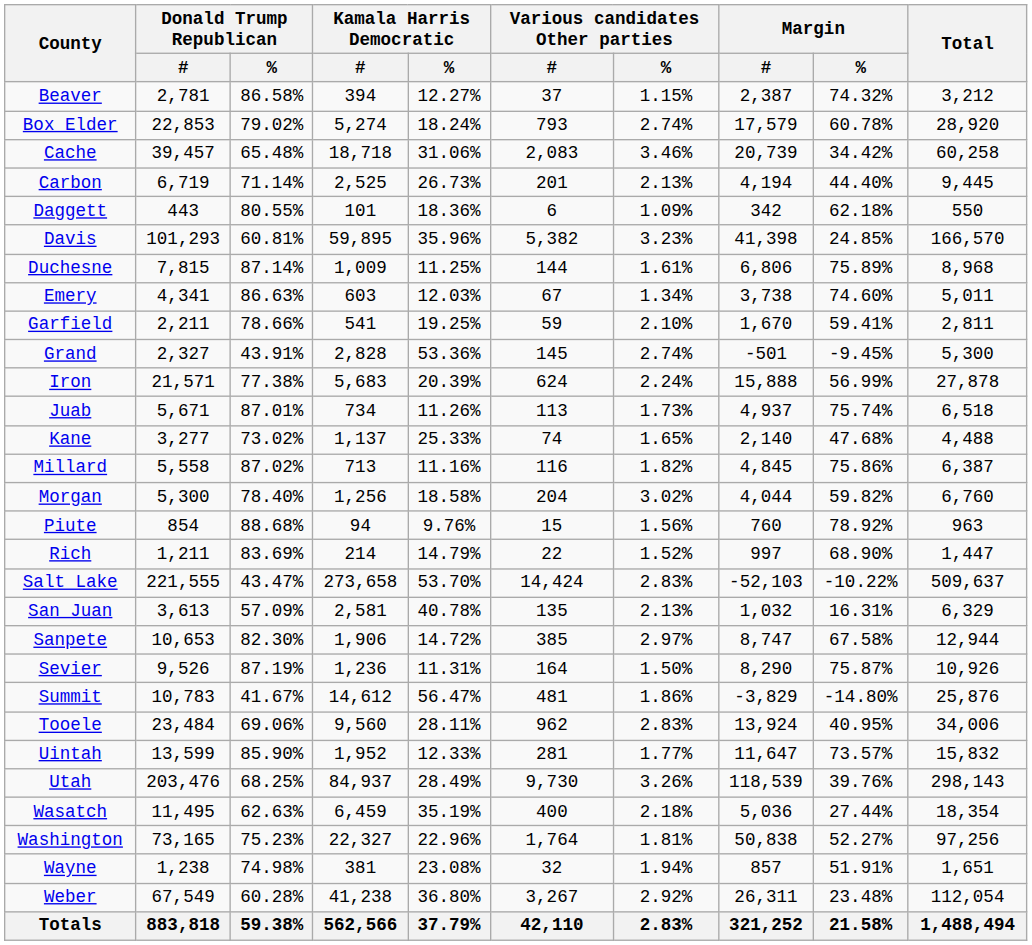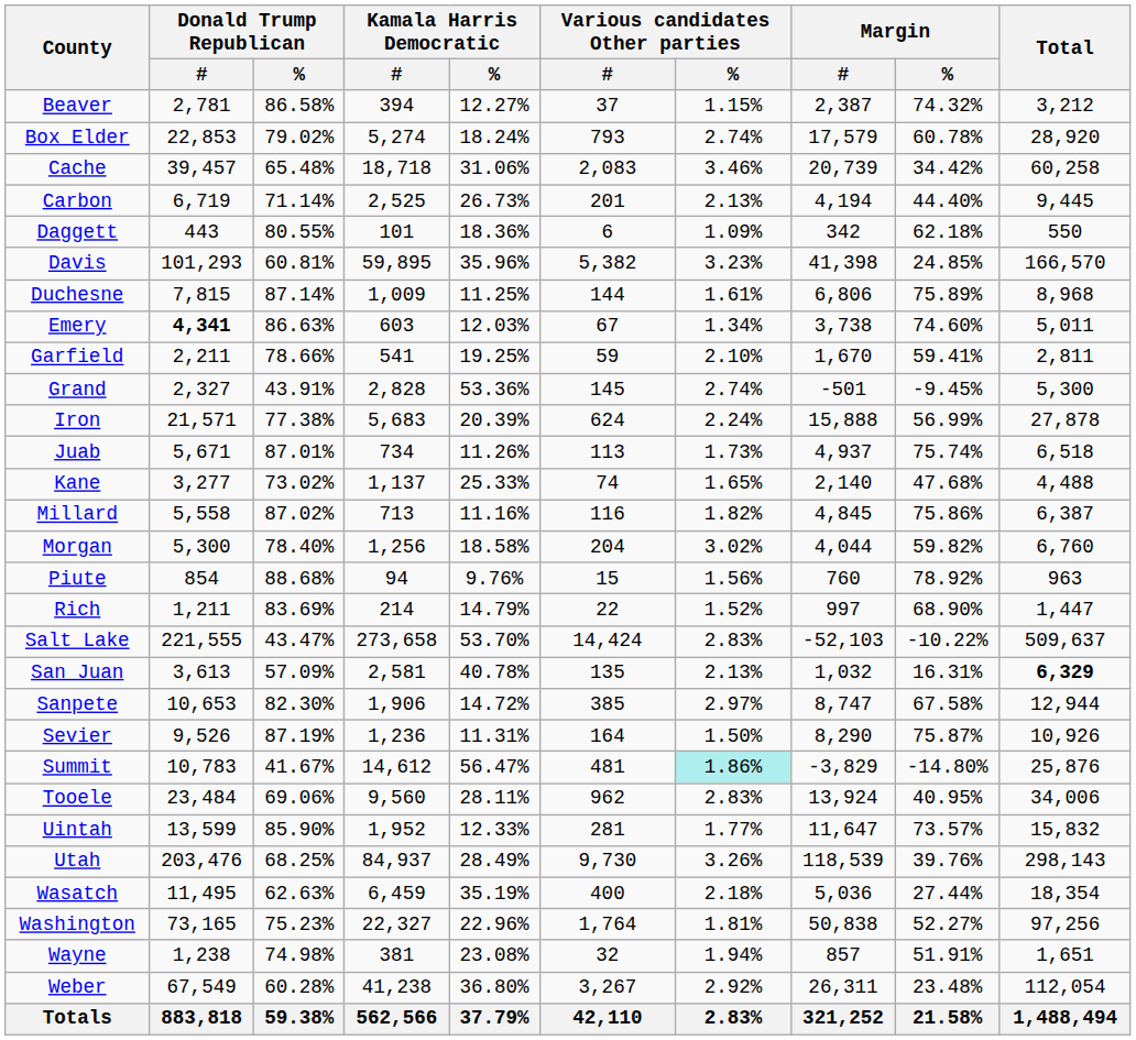Emery | Donald Trump Republican / #: normal -> bold
San Juan | Total: normal -> bold
Summit | Various candidates Other parties / %: no background -> paleturquoise background
